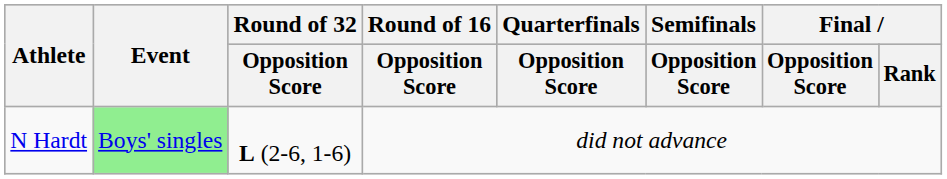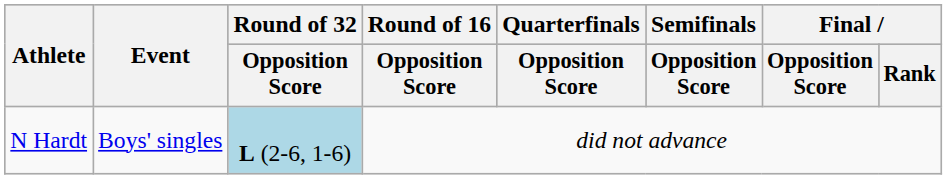N Hardt | Event: lightgreen background -> no background
N Hardt | Round of 32 / Opposition Score: no background -> lightblue background
